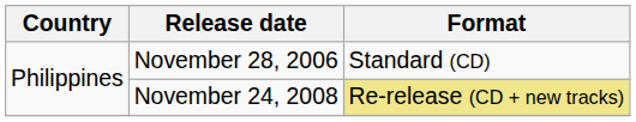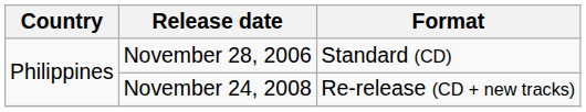November 24, 2008 | Format: khaki background -> no background
